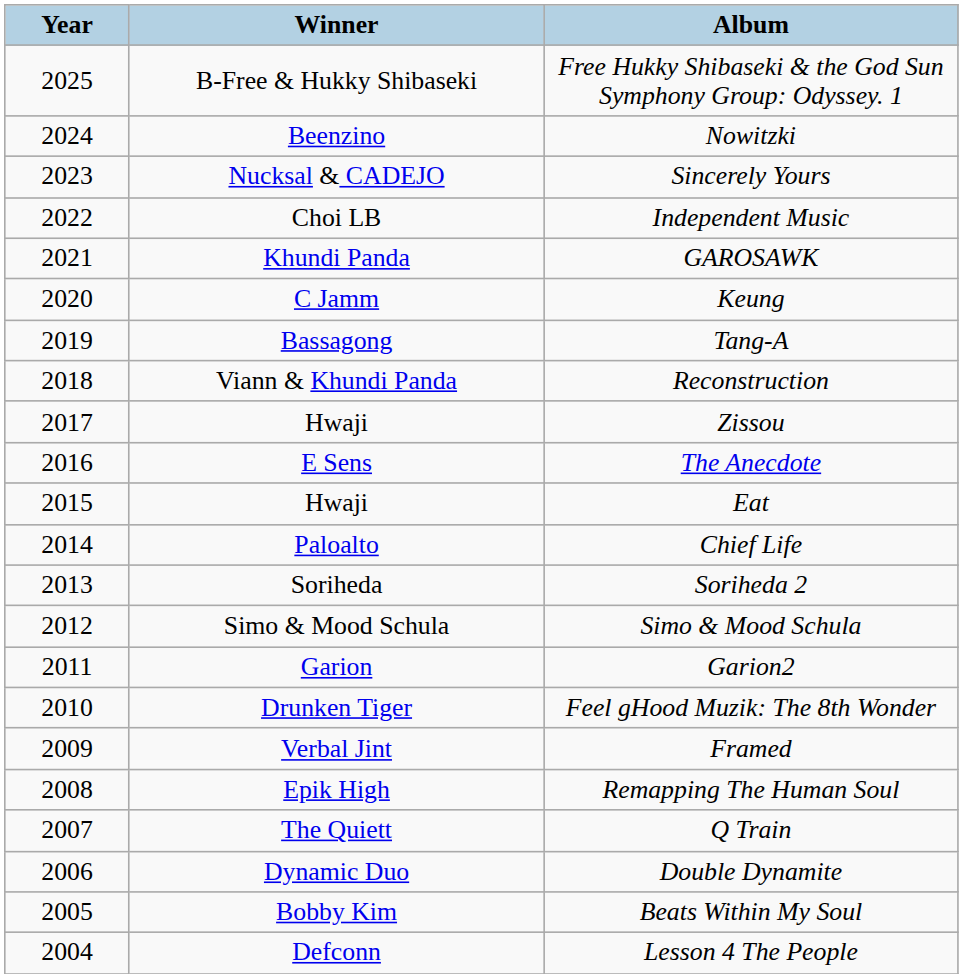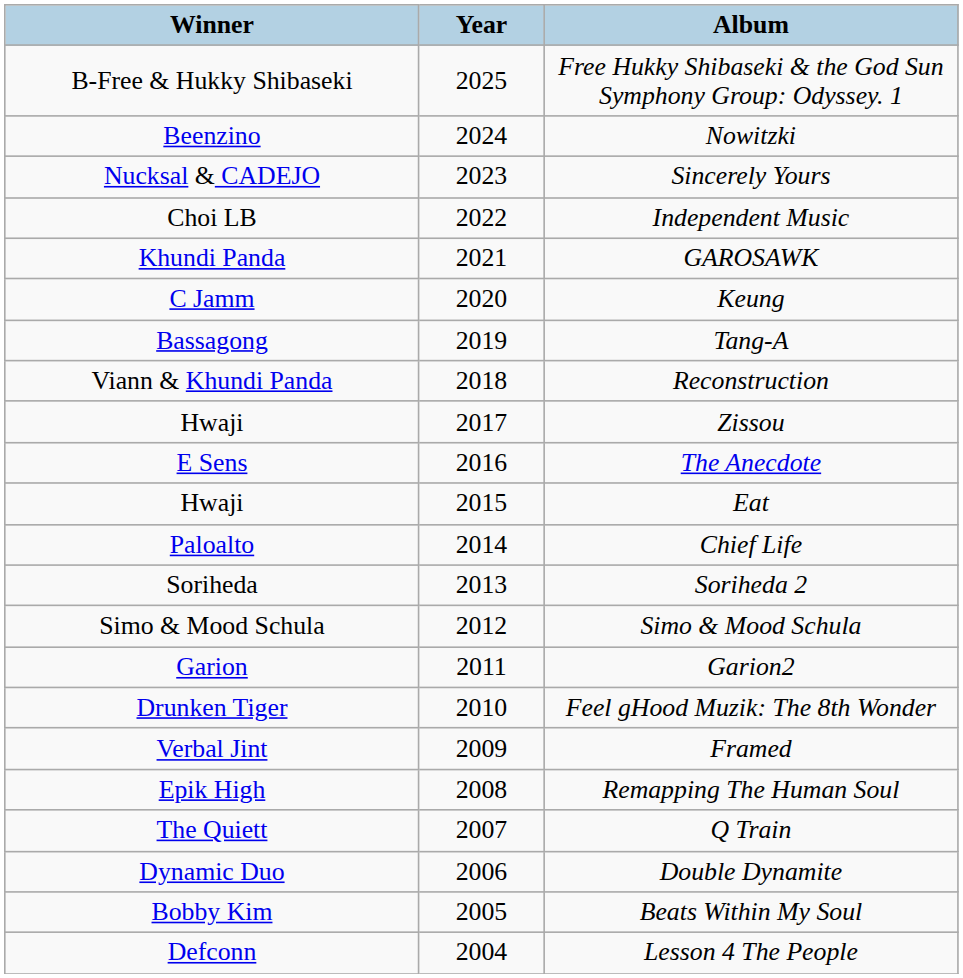columns swapped: Year <-> Winner
